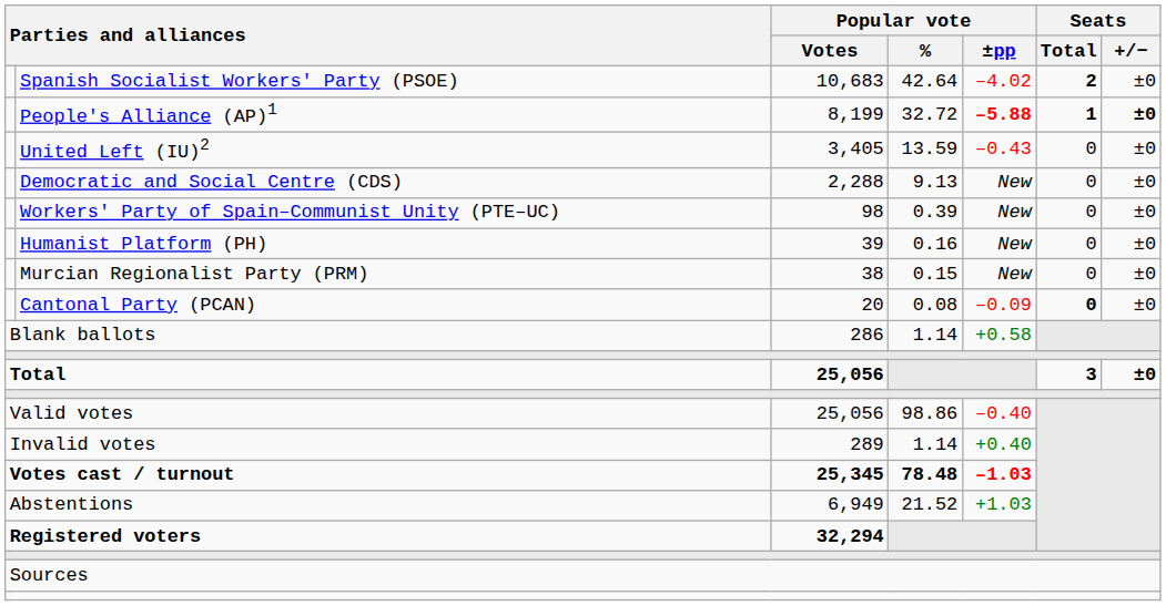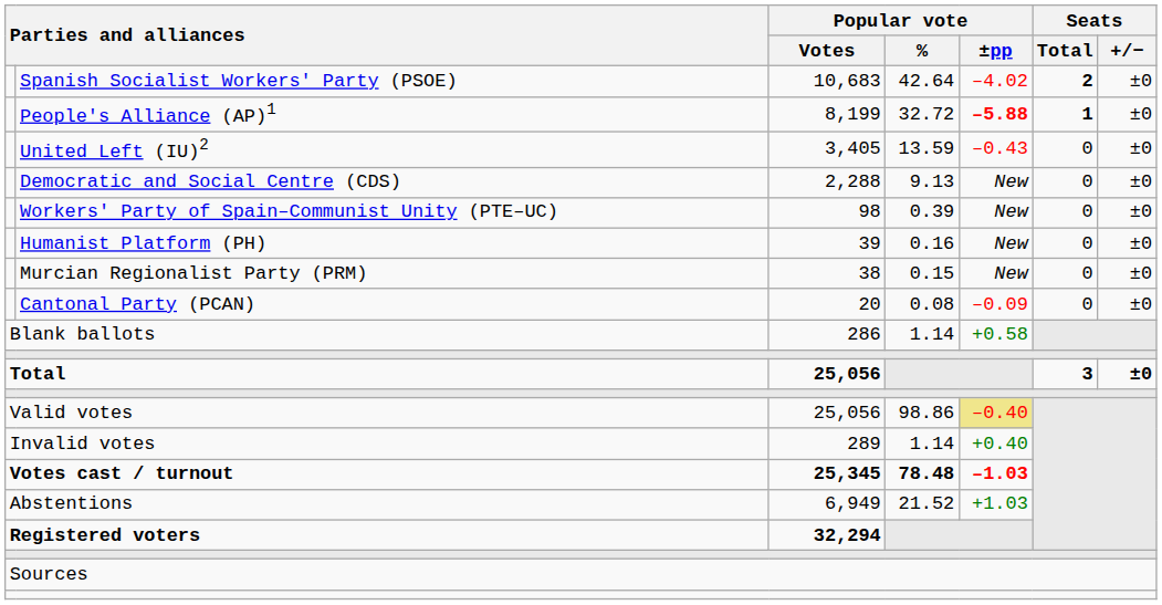People's Alliance (AP)1 | Seats / +/−: bold -> normal
Cantonal Party (PCAN) | Seats / Total: bold -> normal
Valid votes | Popular vote / ±pp: no background -> khaki background
